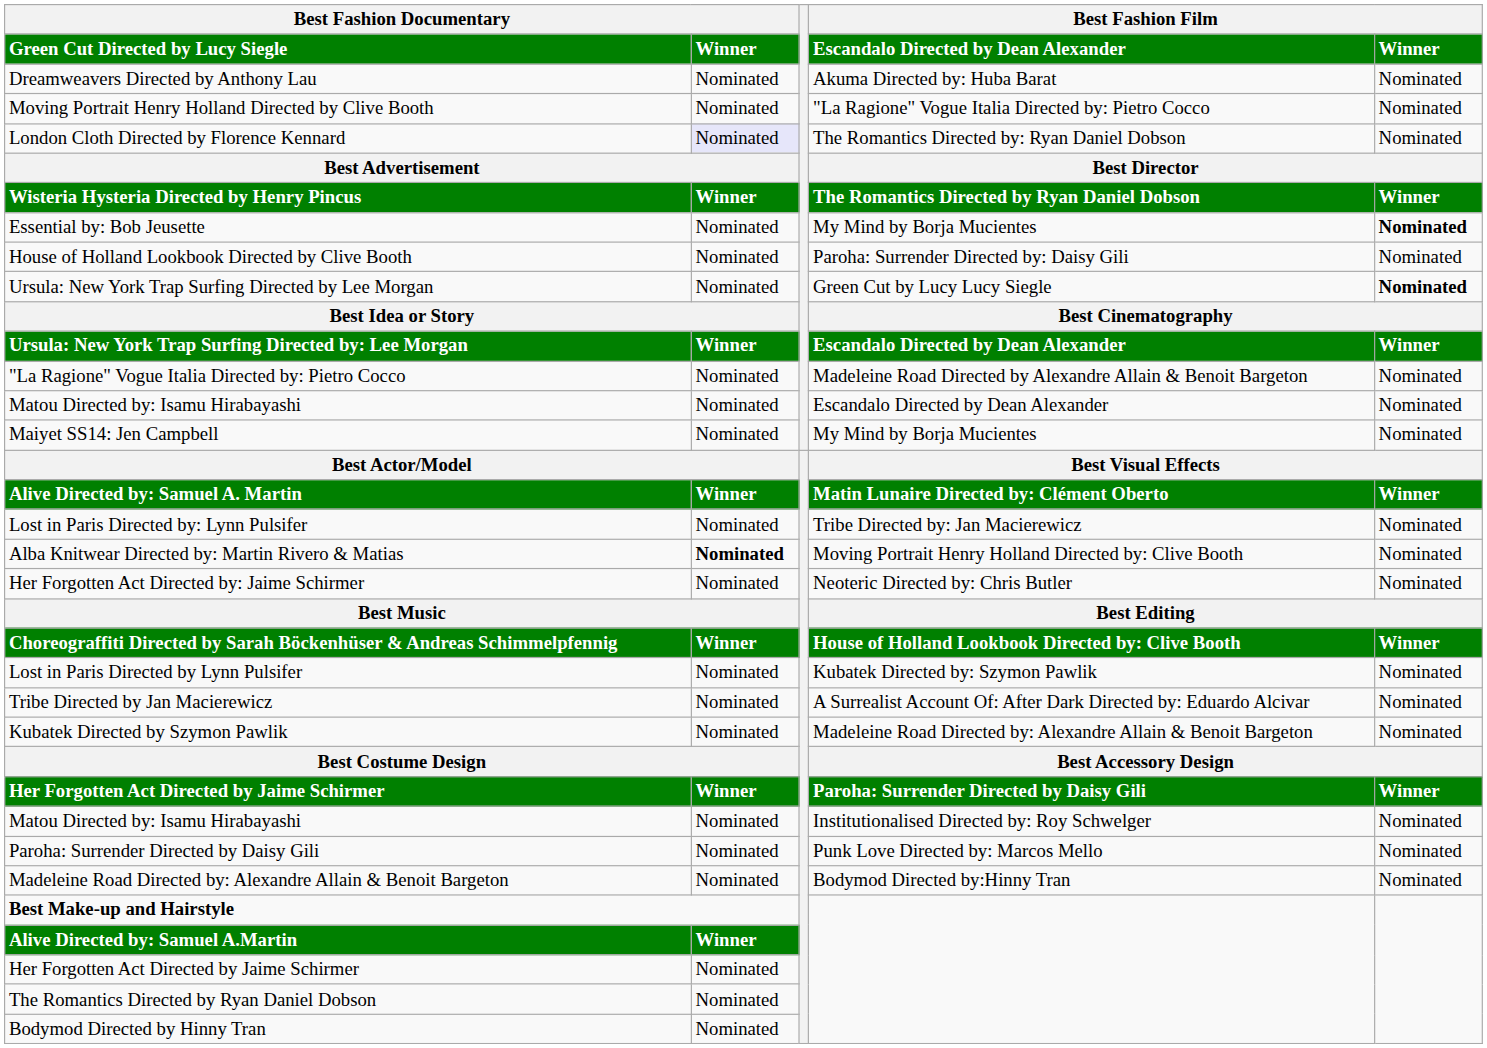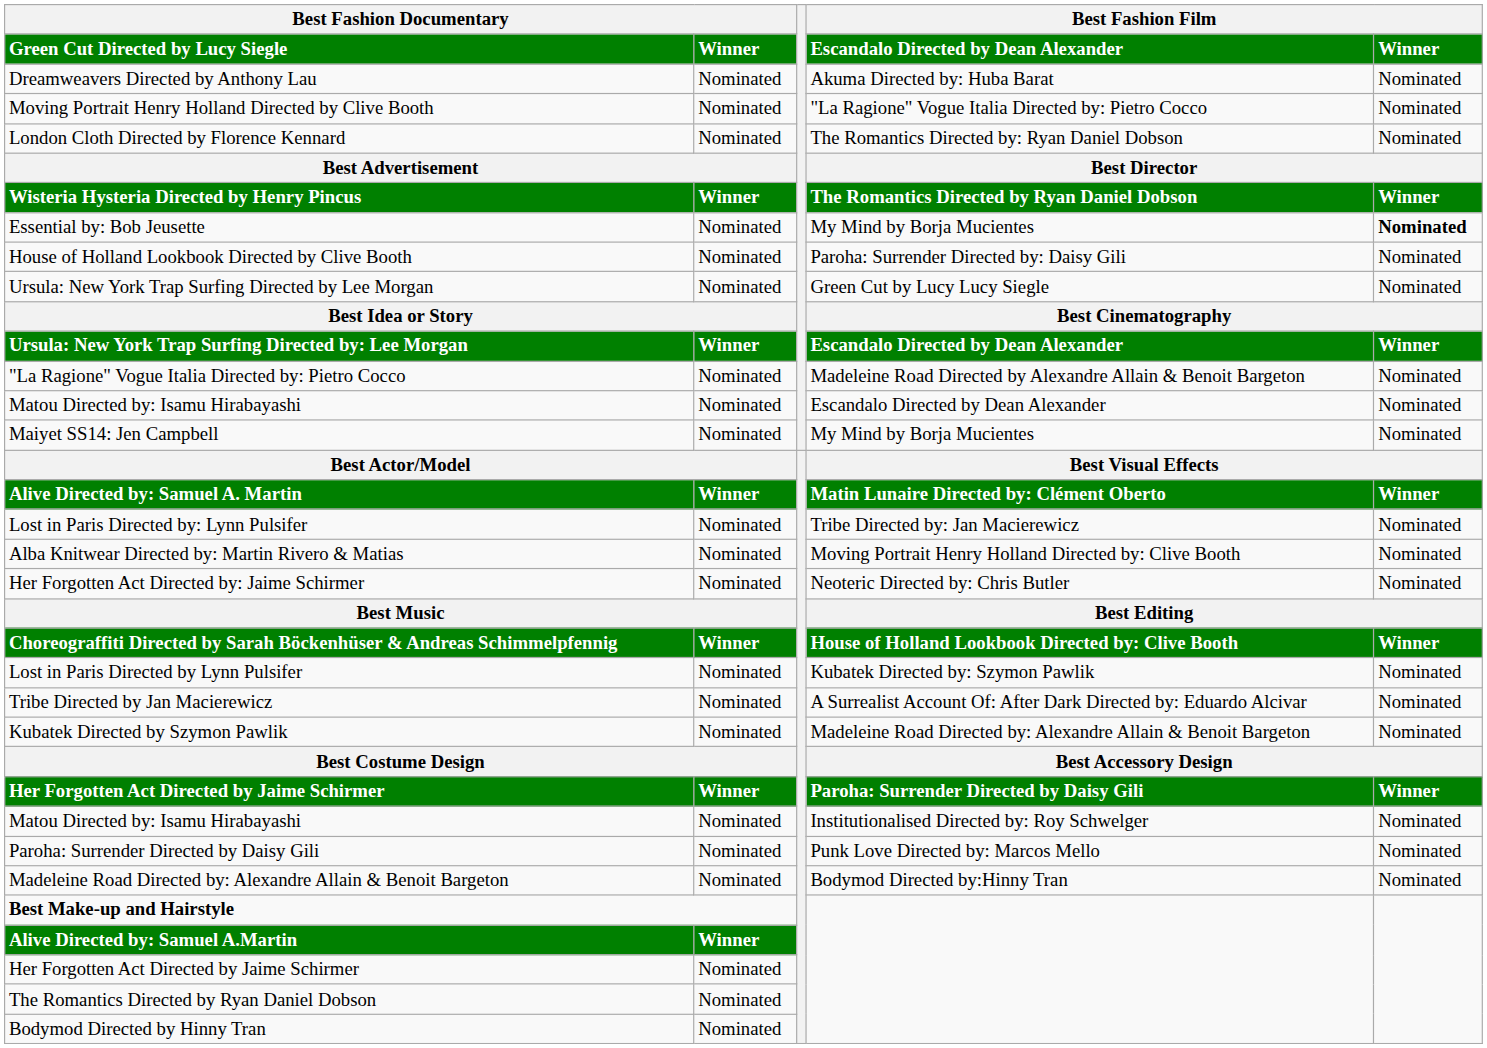London Cloth Directed by Florence Kennard | column 2: lavender background -> no background
Ursula: New York Trap Surfing Directed by Lee Morgan | column 5: bold -> normal
Alba Knitwear Directed by: Martin Rivero & Matias | column 2: bold -> normal
